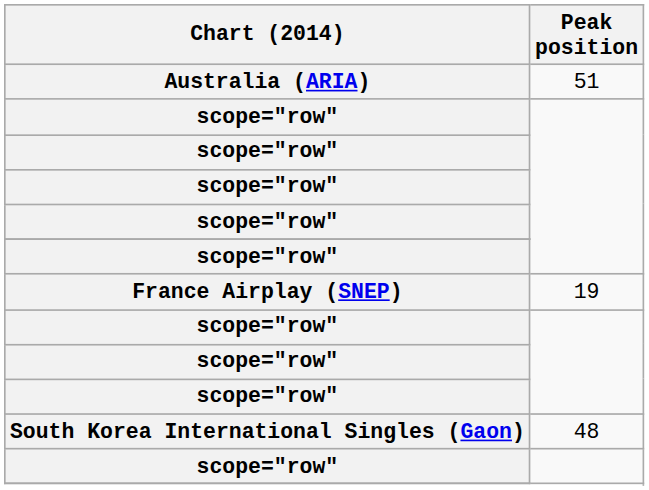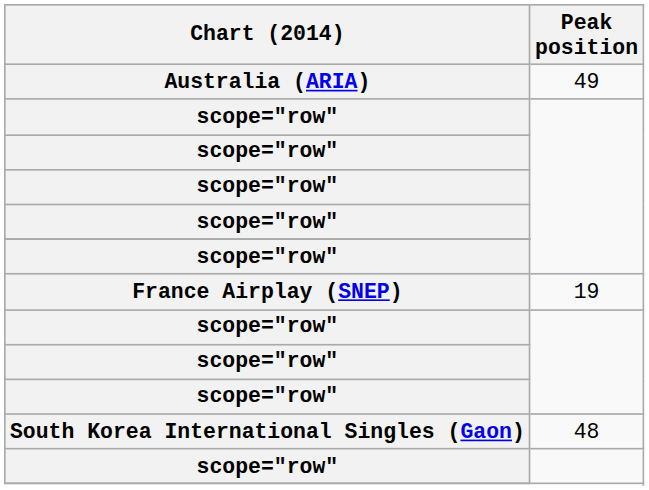Australia (ARIA) | Peak position: 51 -> 49
